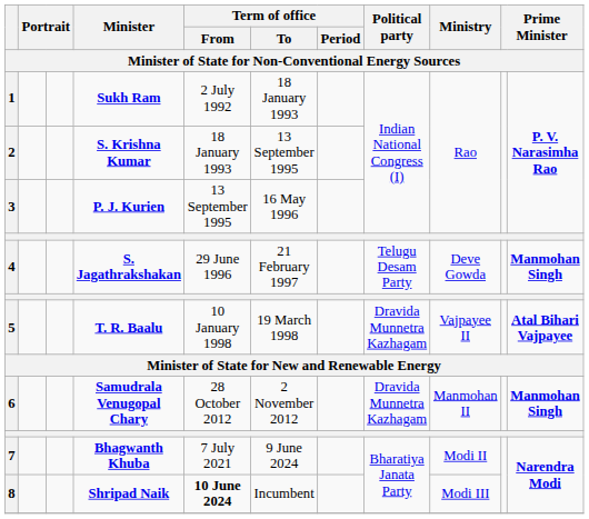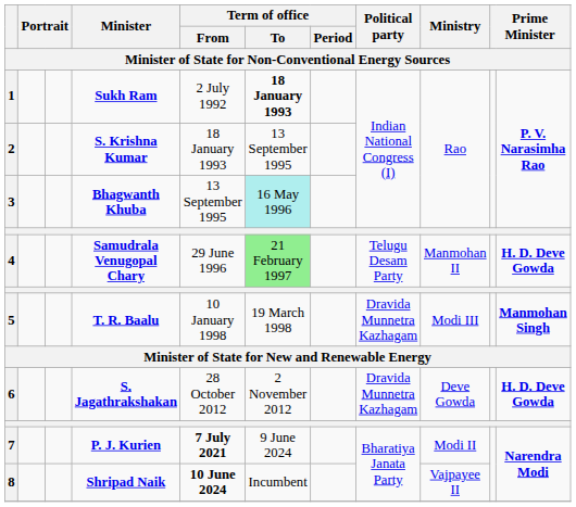1 | Term of office / To: normal -> bold
3 | Minister: P. J. Kurien -> Bhagwanth Khuba
3 | Term of office / To: no background -> paleturquoise background
4 | Minister: S. Jagathrakshakan -> Samudrala Venugopal Chary
4 | Term of office / To: no background -> lightgreen background
4 | Ministry: Deve Gowda -> Manmohan II
4 | column 11: Manmohan Singh -> H. D. Deve Gowda
5 | Ministry: Vajpayee II -> Modi III
5 | column 11: Atal Bihari Vajpayee -> Manmohan Singh
6 | Minister: Samudrala Venugopal Chary -> S. Jagathrakshakan
6 | Ministry: Manmohan II -> Deve Gowda
6 | column 11: Manmohan Singh -> H. D. Deve Gowda
7 | Minister: Bhagwanth Khuba -> P. J. Kurien
7 | Term of office / From: normal -> bold
8 | Ministry: Modi III -> Vajpayee II
